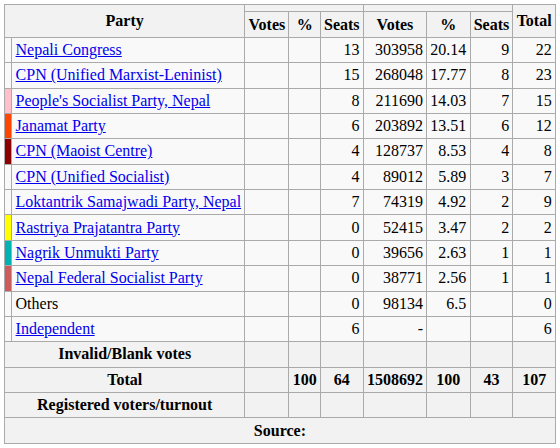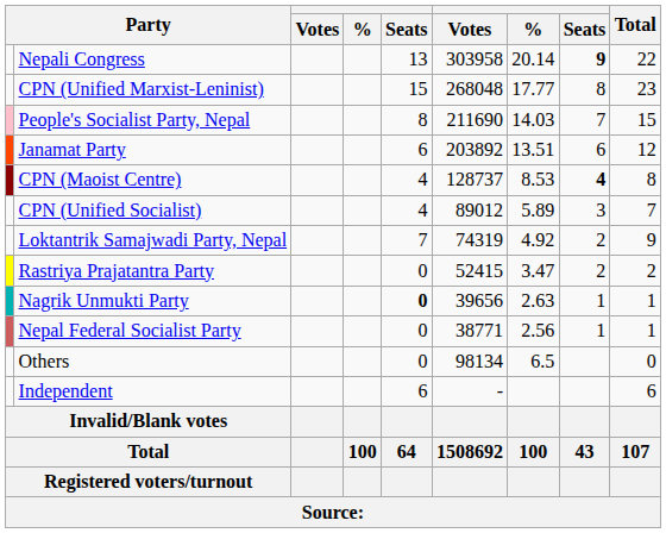Nepali Congress | column 8: normal -> bold
CPN (Maoist Centre) | column 8: normal -> bold
Nagrik Unmukti Party | column 5: normal -> bold
